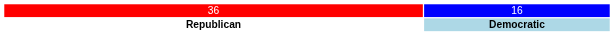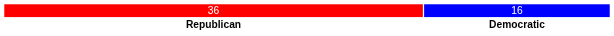Republican | column 2: lightblue background -> no background
